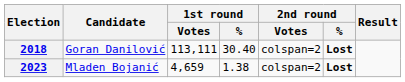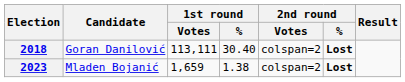2023 | 1st round / Votes: 4,659 -> 1,659
